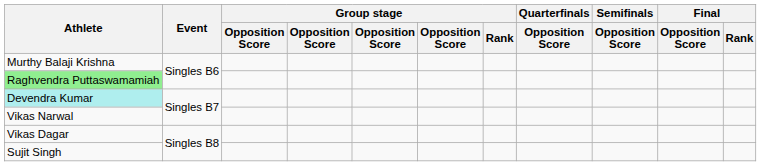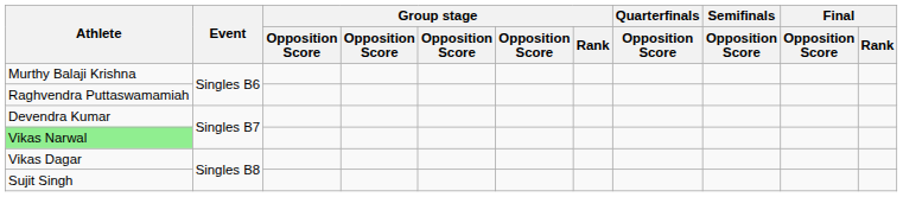Raghvendra Puttaswamamiah | Athlete: lightgreen background -> no background
Devendra Kumar | Athlete: paleturquoise background -> no background
Vikas Narwal | Athlete: no background -> lightgreen background
